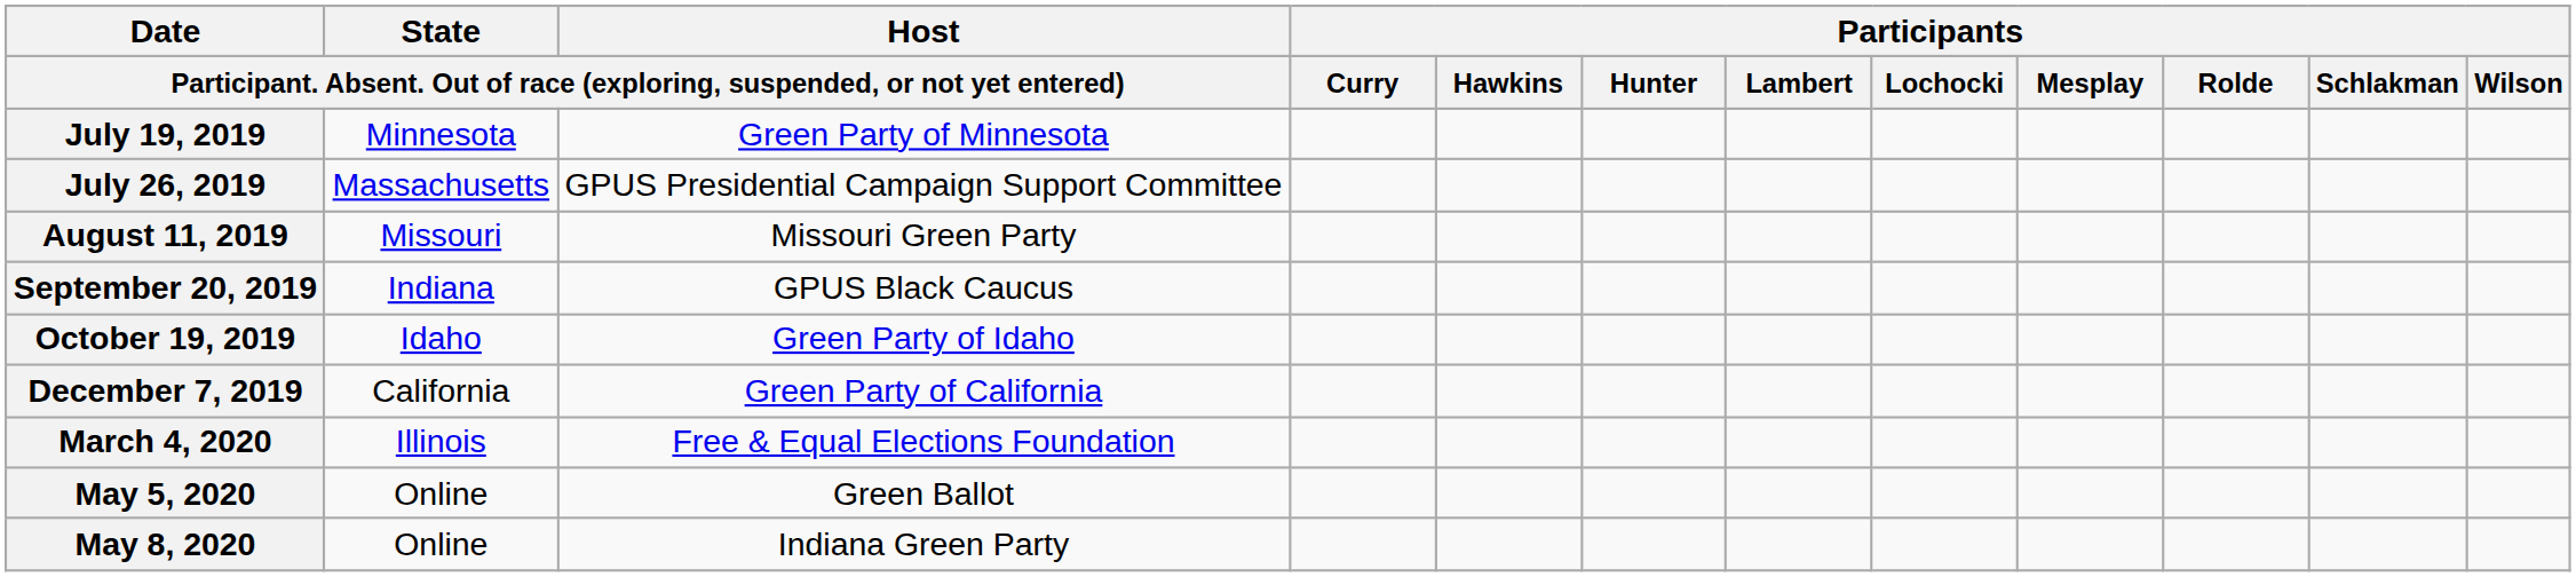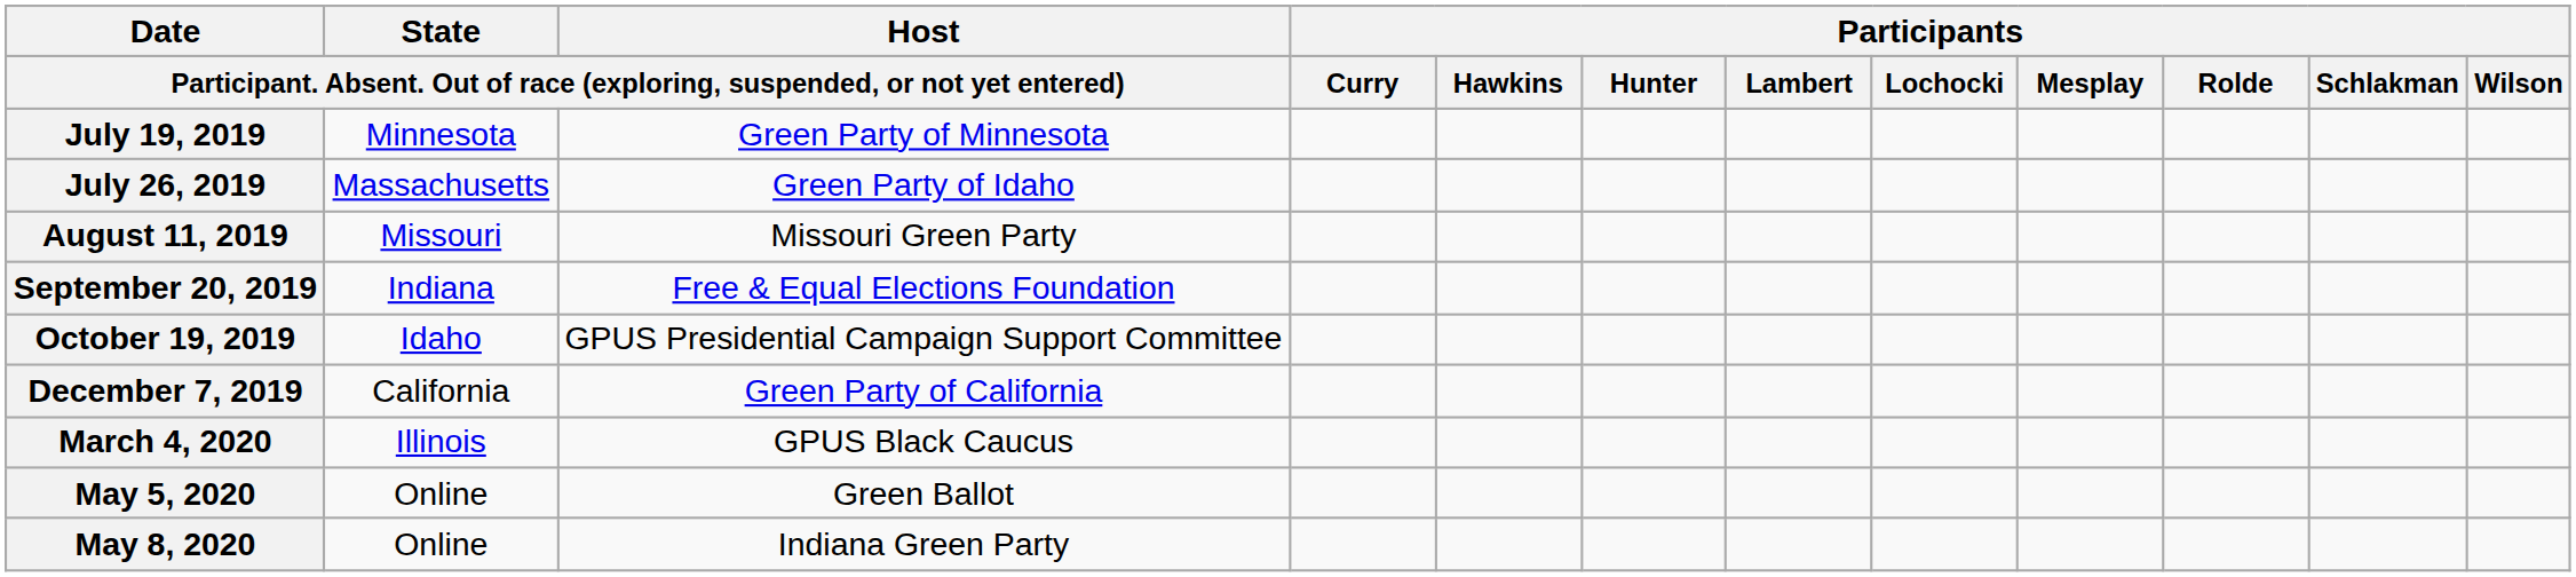July 26, 2019 | column 3: GPUS Presidential Campaign Support Committee -> Green Party of Idaho
September 20, 2019 | column 3: GPUS Black Caucus -> Free & Equal Elections Foundation
October 19, 2019 | column 3: Green Party of Idaho -> GPUS Presidential Campaign Support Committee
March 4, 2020 | column 3: Free & Equal Elections Foundation -> GPUS Black Caucus
